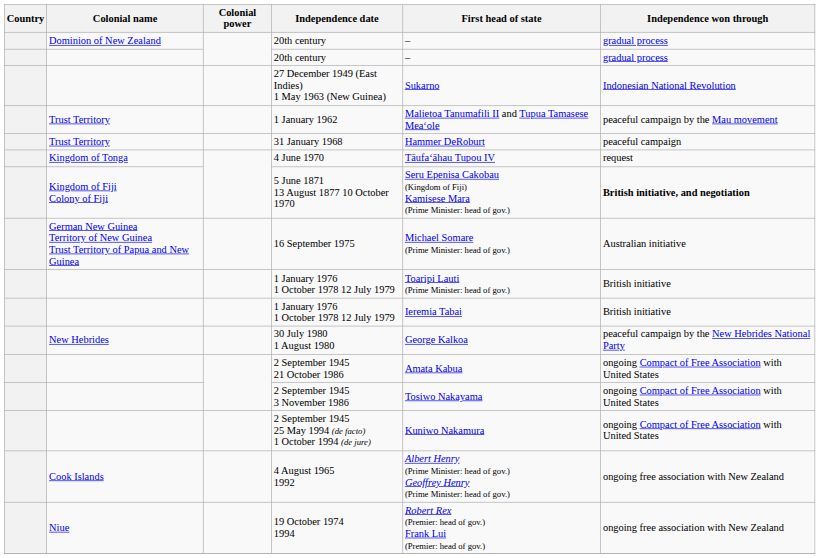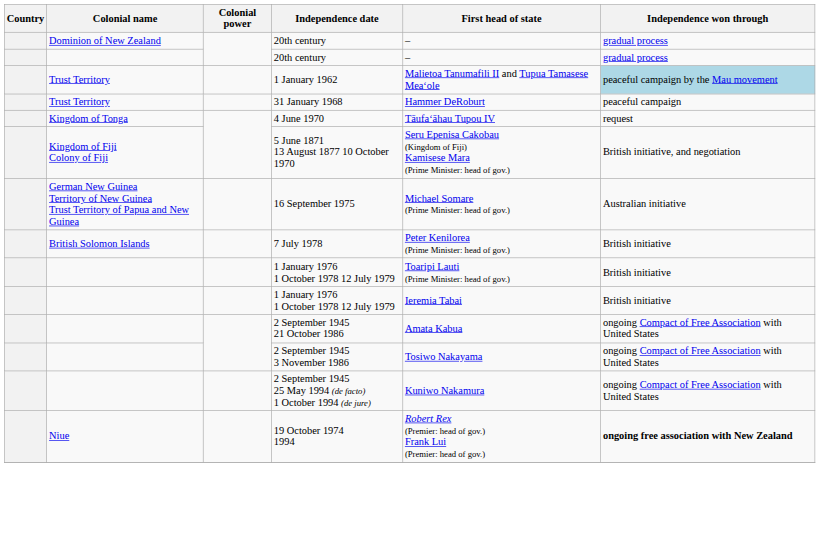- row: 27 December 1949 (East Indies) 1 May 1963 (New Guinea) | Sukarno | Indonesian National Revolution
1 January 1962 | Independence won through: no background -> lightblue background
5 June 1871 13 August 1877 10 October 1970 | Independence won through: bold -> normal
+ row: British Solomon Islands | 7 July 1978 | Peter Kenilorea (Prime Minister: head of gov.) | British initiative
- row: New Hebrides | 30 July 1980 1 August 1980 | George Kalkoa | peaceful campaign by the New Hebrides National Party
- row: Cook Islands | 4 August 1965 1992 | Albert Henry (Prime Minister: head of gov.) Geoffrey Henry (Prime Minister: head of gov.) | ongoing free association with New Zealand
19 October 1974 1994 | Independence won through: normal -> bold
